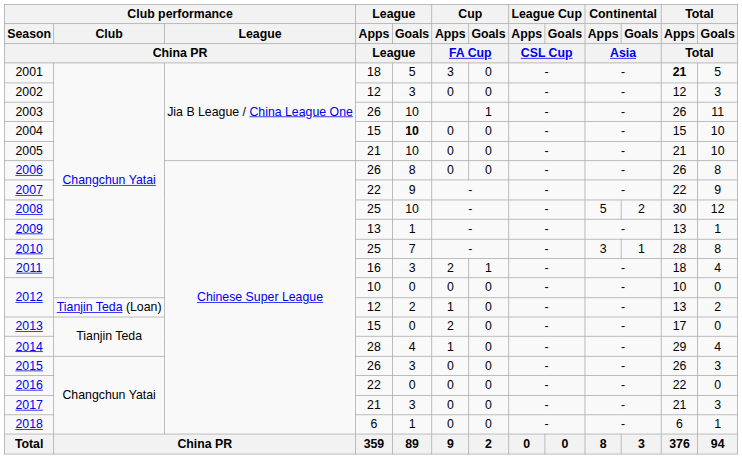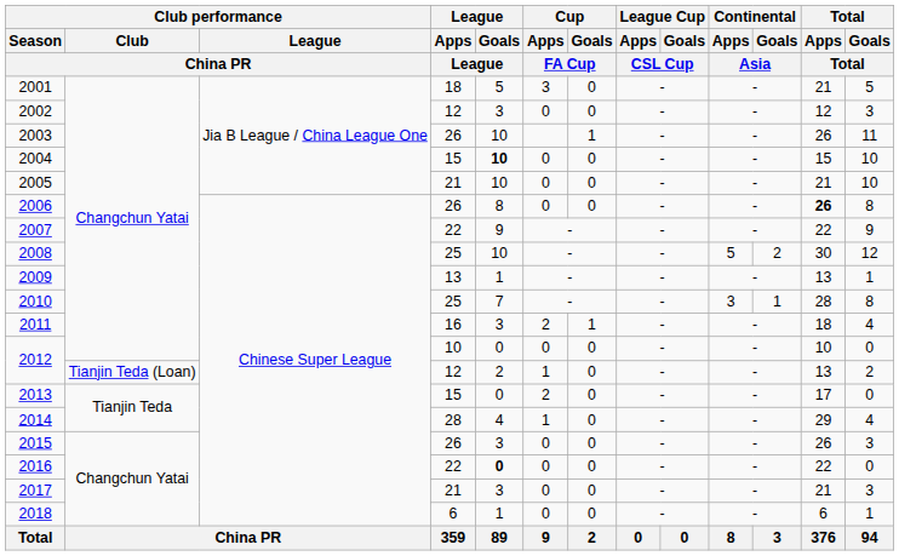2001 | Total / Apps / Total: bold -> normal
2006 | Total / Apps / Total: normal -> bold
2016 | League / Goals / League: normal -> bold
